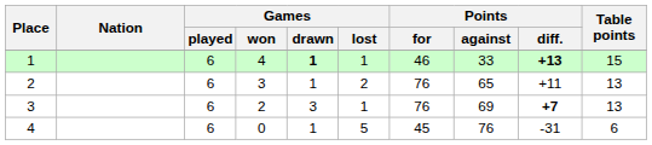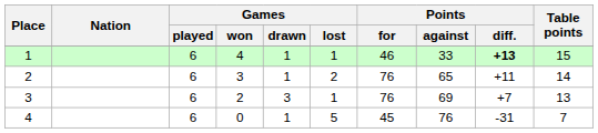row 3 | Games / drawn: bold -> normal
row 4 | Table points: 13 -> 14
row 5 | Points / diff.: bold -> normal
row 6 | Table points: 6 -> 7
